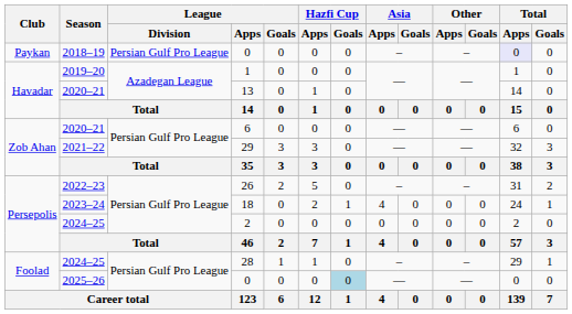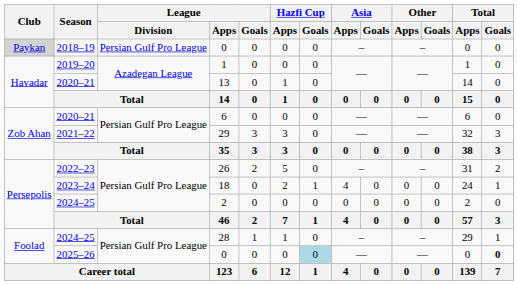2018–19 / 0 | Club: no background -> lightgrey background
2018–19 / 0 | Total / Apps: lavender background -> no background
2025–26 / 0 | Total / Goals: normal -> bold
